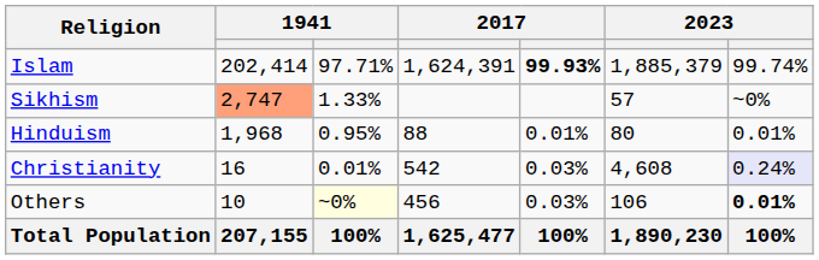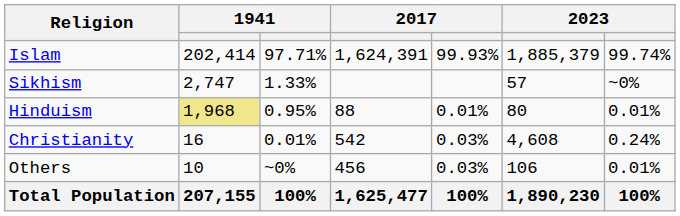Islam | column 5: bold -> normal
Sikhism | column 2: lightsalmon background -> no background
Hinduism | column 2: no background -> khaki background
Christianity | column 7: lavender background -> no background
Others | column 3: lightyellow background -> no background
Others | column 7: bold -> normal
